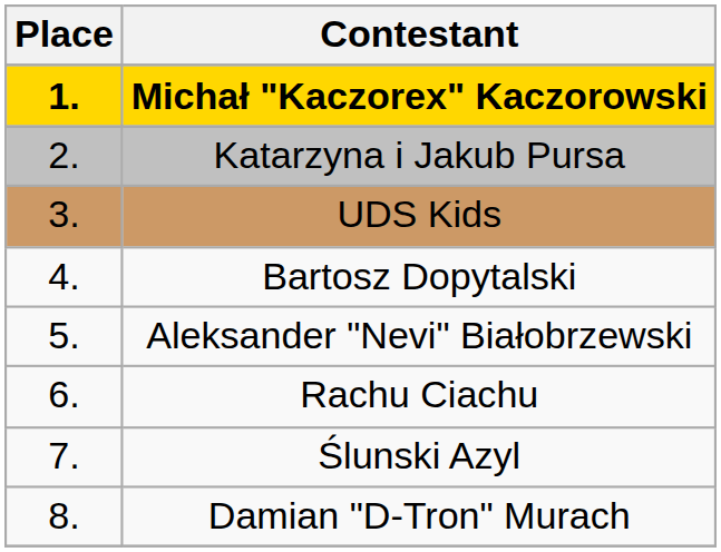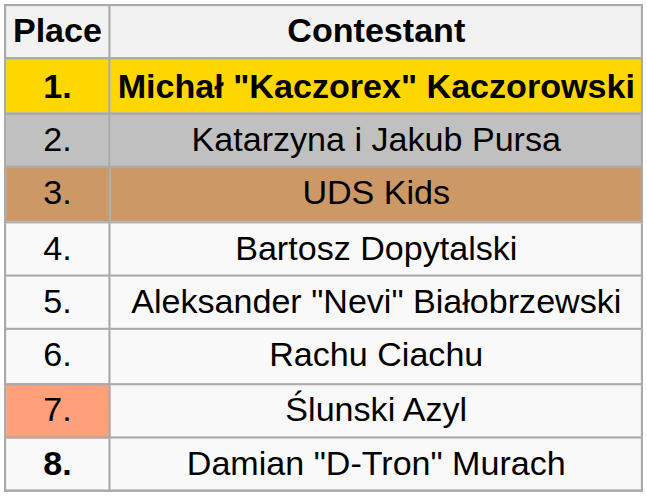Ślunski Azyl | Place: no background -> lightsalmon background
Damian "D-Tron" Murach | Place: normal -> bold
